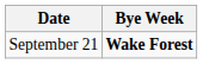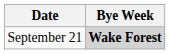September 21 | Bye Week: no background -> lightgrey background
